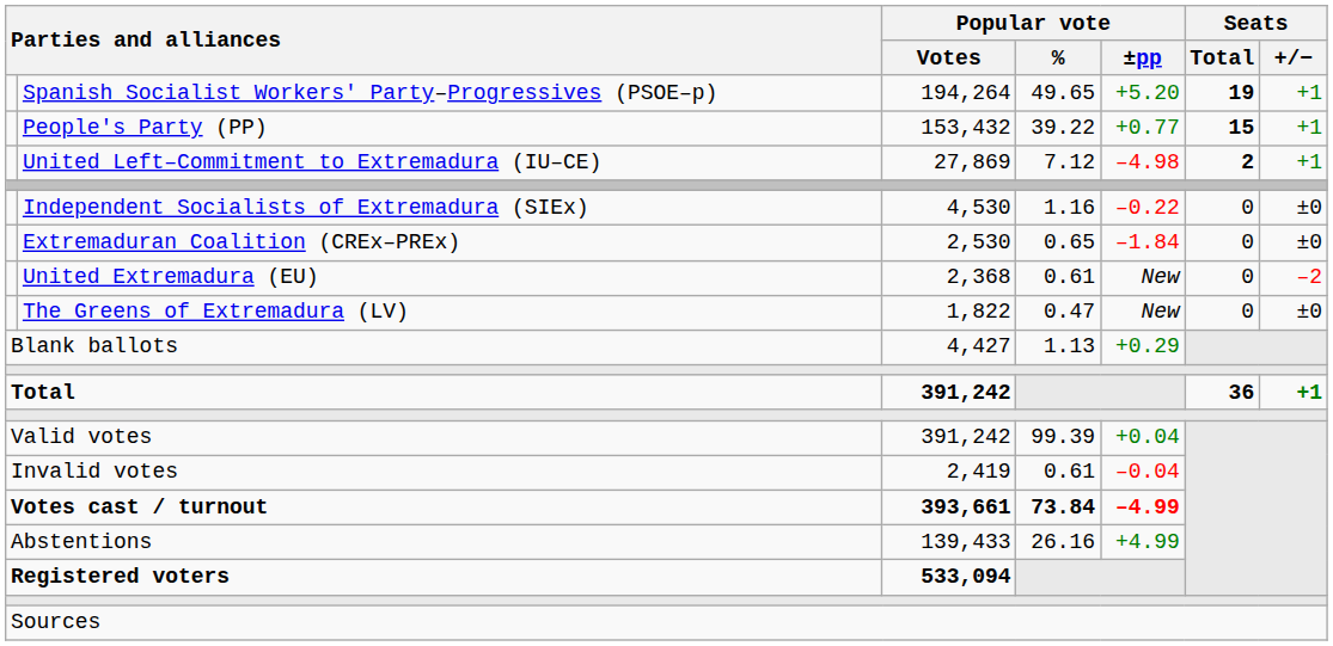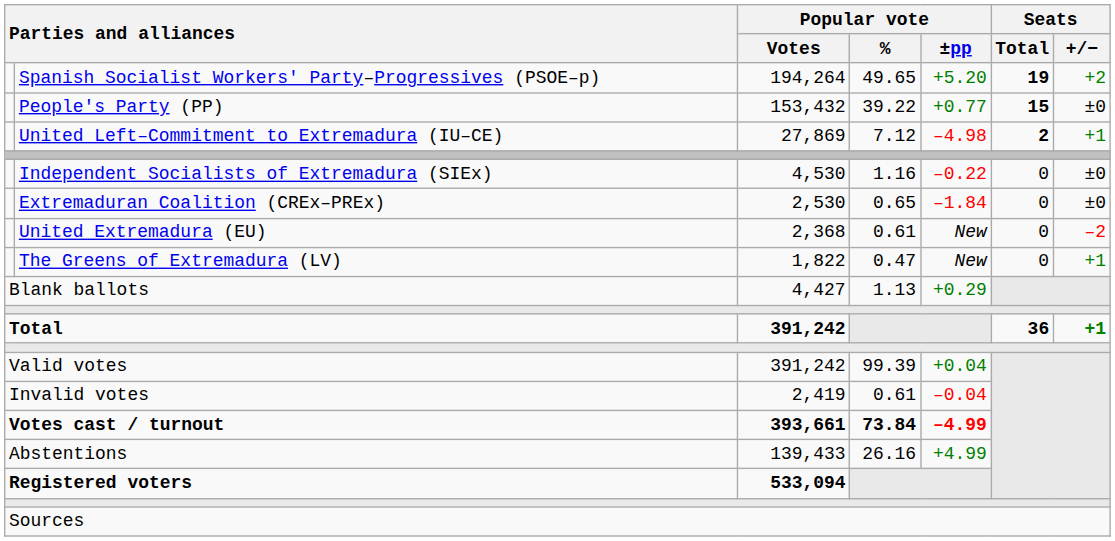Spanish Socialist Workers' Party–Progressives (PSOE–p) | Seats / +/−: +1 -> +2
People's Party (PP) | Seats / +/−: +1 -> ±0
The Greens of Extremadura (LV) | Seats / +/−: ±0 -> +1
